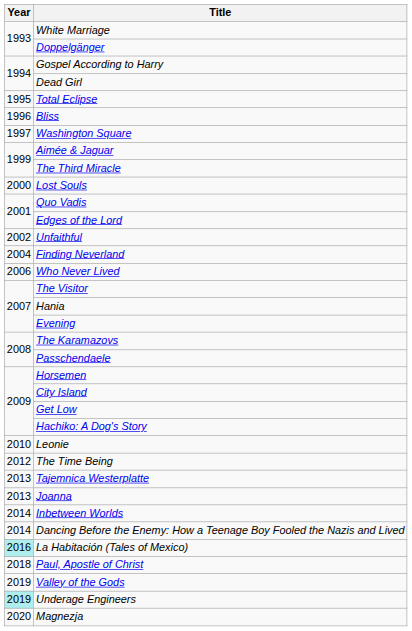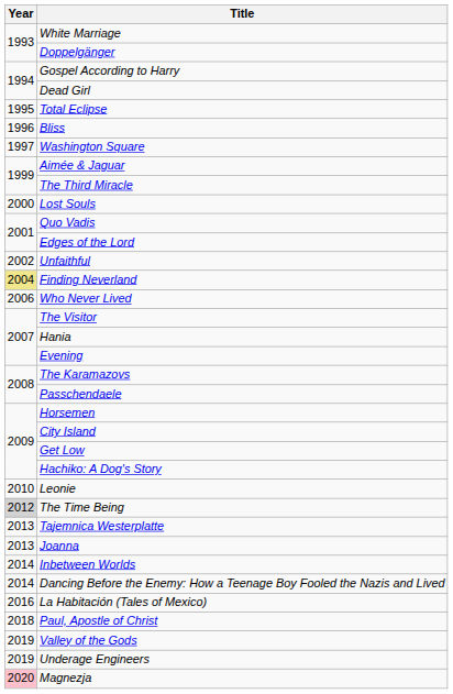Finding Neverland | Year: no background -> khaki background
The Time Being | Year: no background -> lightgrey background
La Habitación (Tales of Mexico) | Year: paleturquoise background -> no background
Underage Engineers | Year: paleturquoise background -> no background
Magnezja | Year: no background -> pink background
